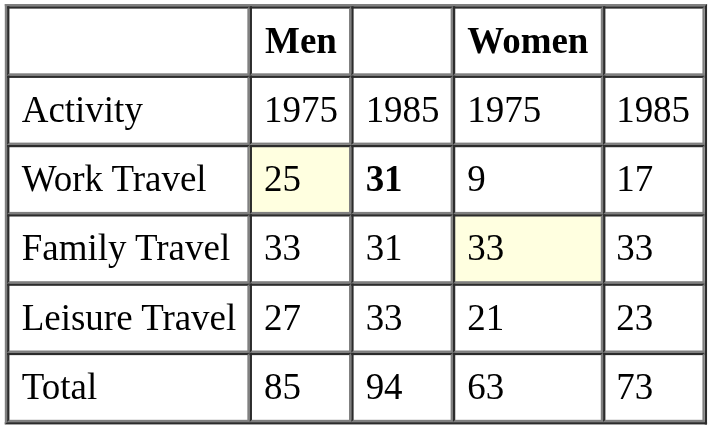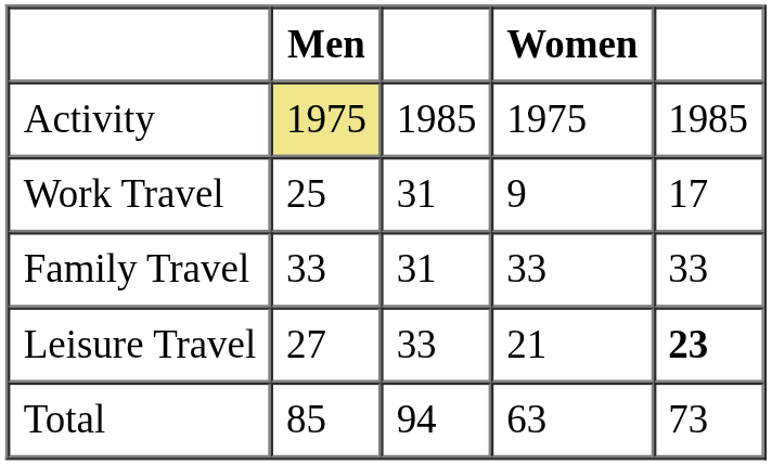Activity | Men: no background -> khaki background
Work Travel | Men: lightyellow background -> no background
Work Travel | column 3: bold -> normal
Family Travel | Women: lightyellow background -> no background
Leisure Travel | column 5: normal -> bold
